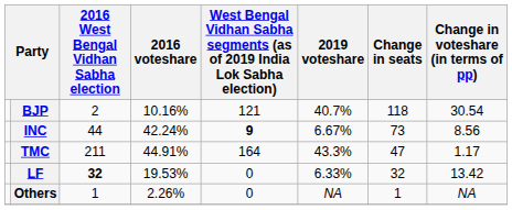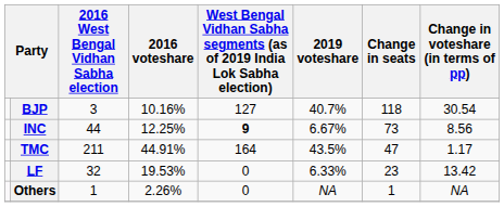BJP | 2016 West Bengal Vidhan Sabha election: 2 -> 3
BJP | column 5: 121 -> 127
INC | 2016 voteshare: 42.24% -> 12.25%
TMC | 2019 voteshare: 43.3% -> 43.5%
LF | 2016 West Bengal Vidhan Sabha election: bold -> normal
LF | Change in seats: 32 -> 23
